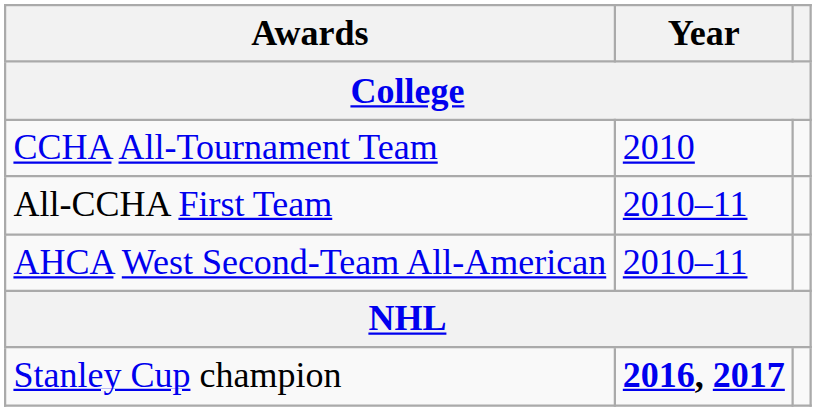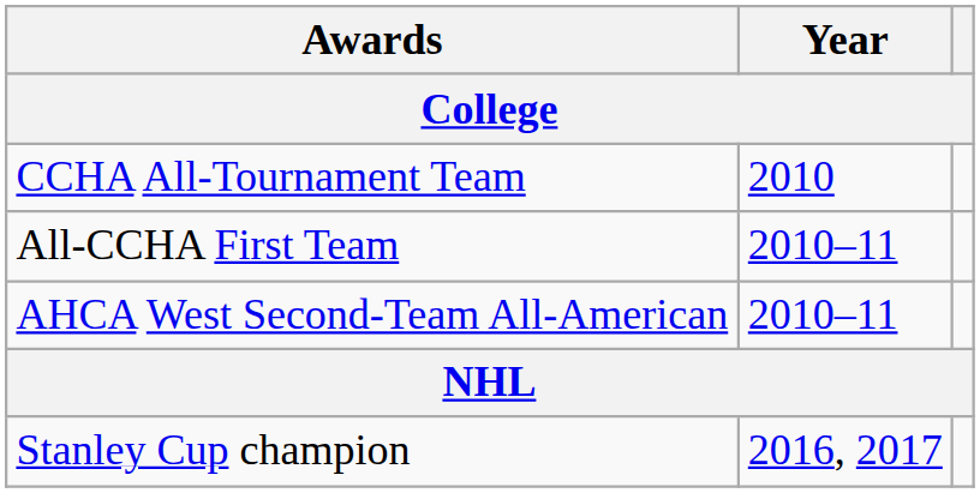Stanley Cup champion | Year: bold -> normal
